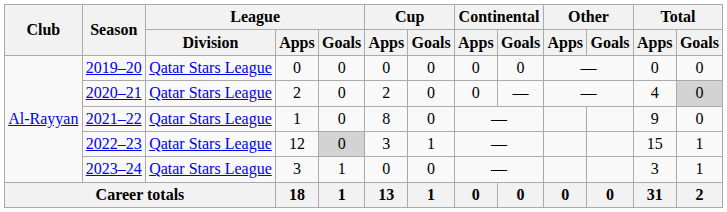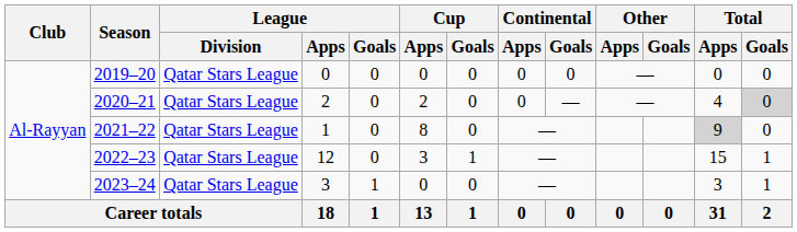2021–22 | Total / Apps: no background -> lightgrey background
2022–23 | League / Goals: lightgrey background -> no background
